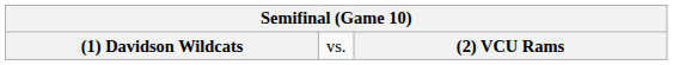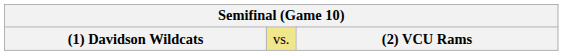(1) Davidson Wildcats | column 2: no background -> khaki background
